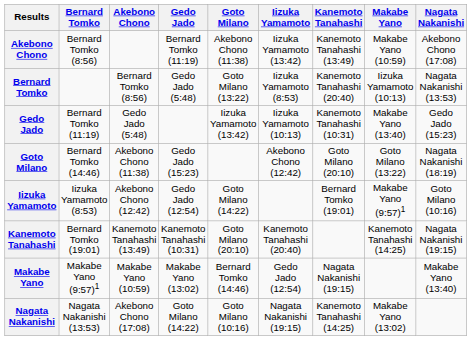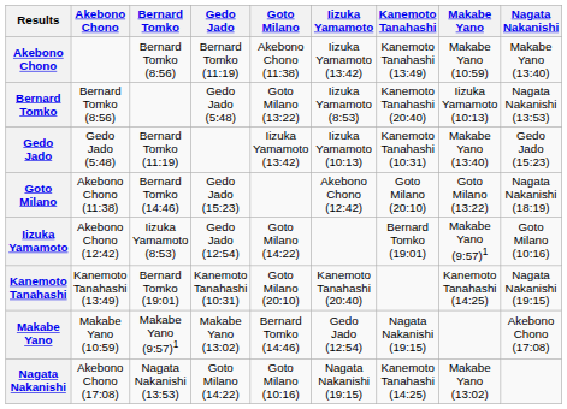columns swapped: Akebono Chono <-> Bernard Tomko
row 2 | Nagata Nakanishi: Akebono Chono (17:08) -> Makabe Yano (13:40)
row 8 | Nagata Nakanishi: Makabe Yano (13:40) -> Akebono Chono (17:08)
